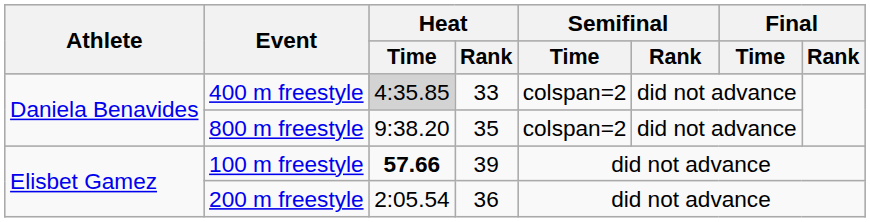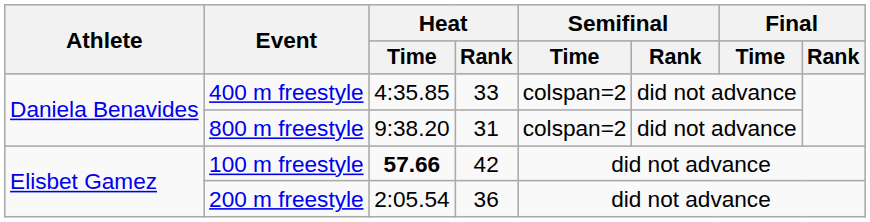400 m freestyle | Heat / Time: lightgrey background -> no background
800 m freestyle | Heat / Rank: 35 -> 31
100 m freestyle | Heat / Rank: 39 -> 42
